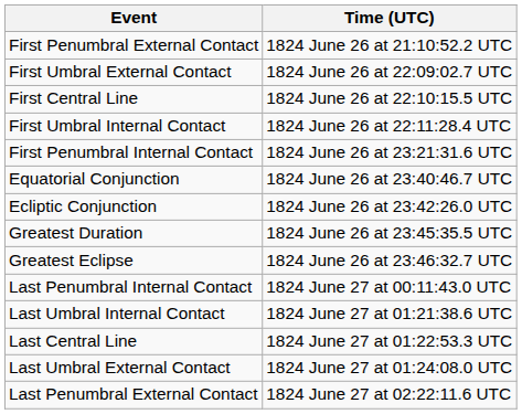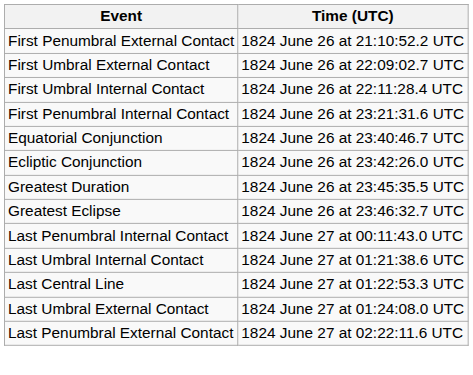- row: First Central Line | 1824 June 26 at 22:10:15.5 UTC
